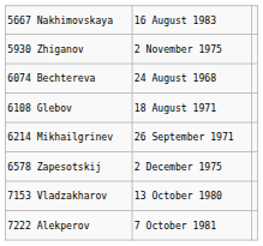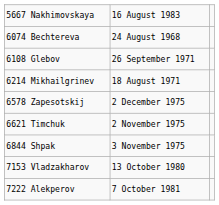- row: 5930 Zhiganov | 2 November 1975
6108 Glebov | column 2: 18 August 1971 -> 26 September 1971
6214 Mikhailgrinev | column 2: 26 September 1971 -> 18 August 1971
+ row: 6621 Timchuk | 2 November 1975
+ row: 6844 Shpak | 3 November 1975
